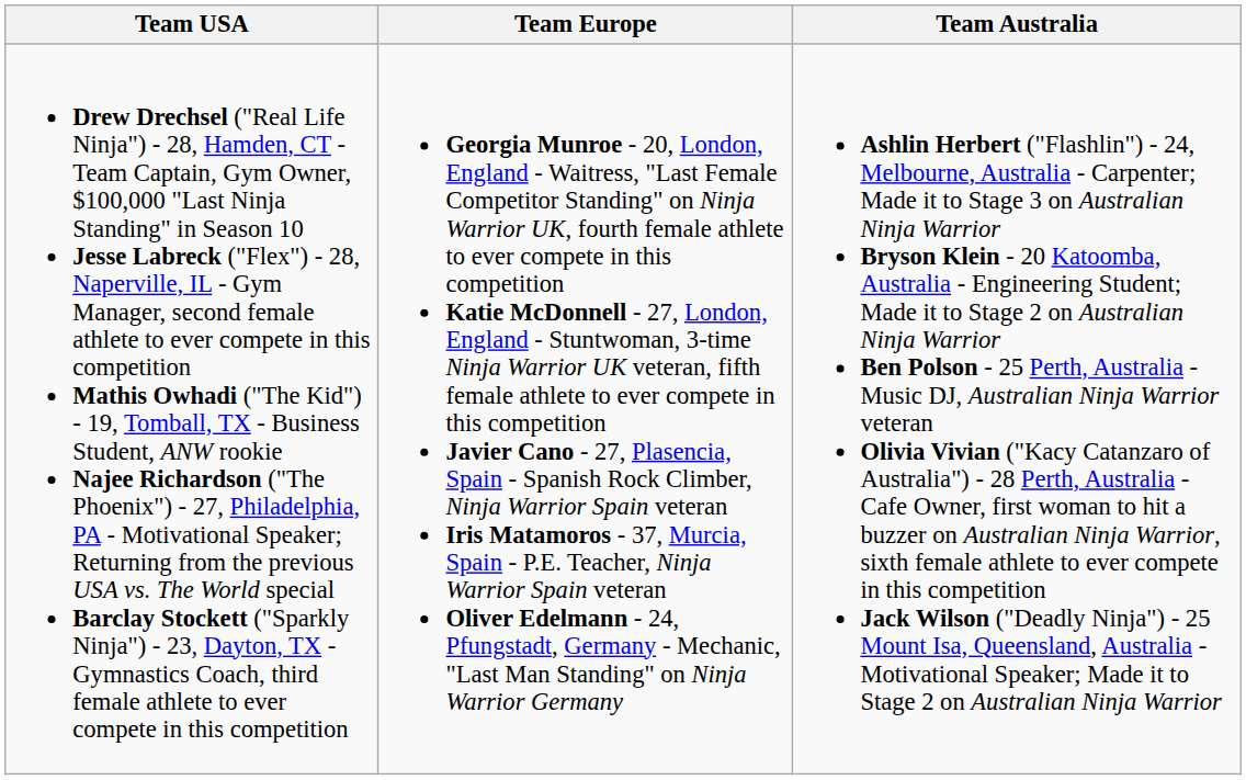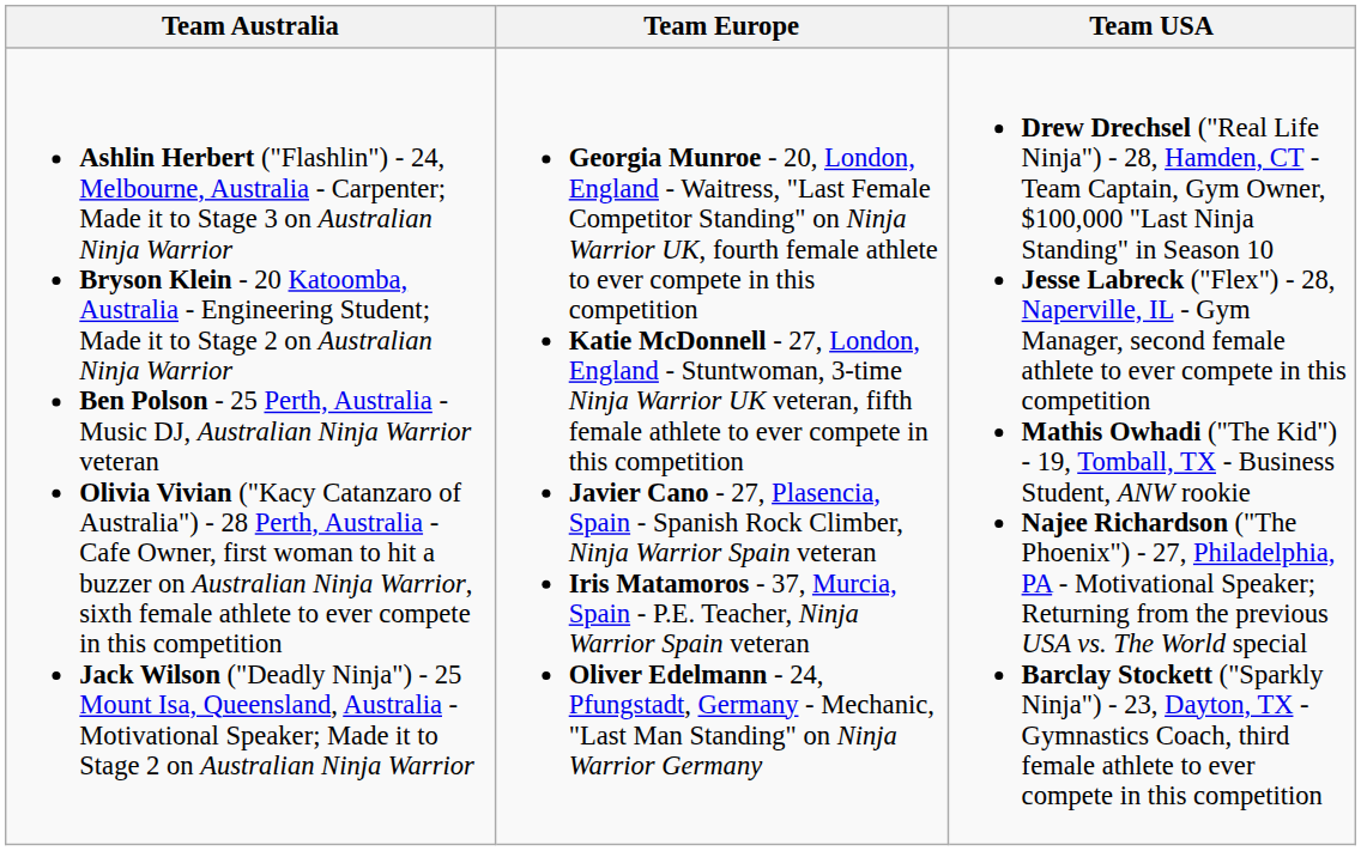columns swapped: Team USA <-> Team Australia
